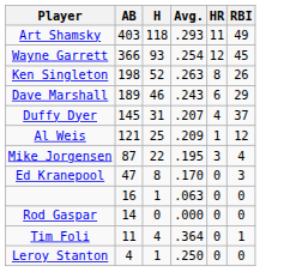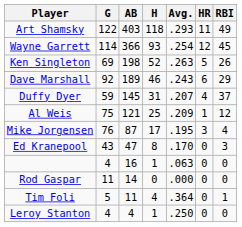+ column: G | 122 | 114 | 69 | 92 | 59 | 75 | 76 | 43 | 4 | 11 | 5 | 4
Ken Singleton | HR: 8 -> 5
Mike Jorgensen | H: 22 -> 17
